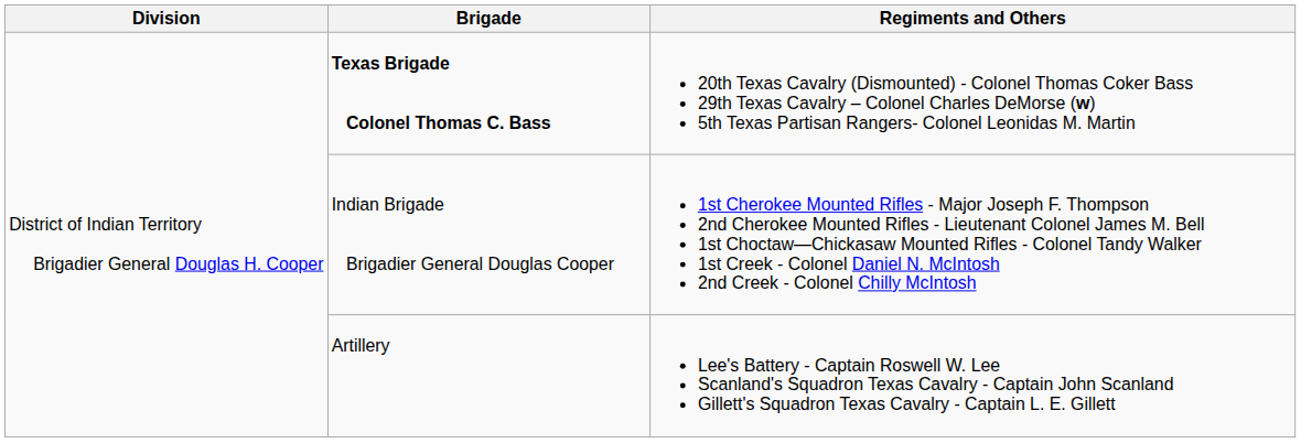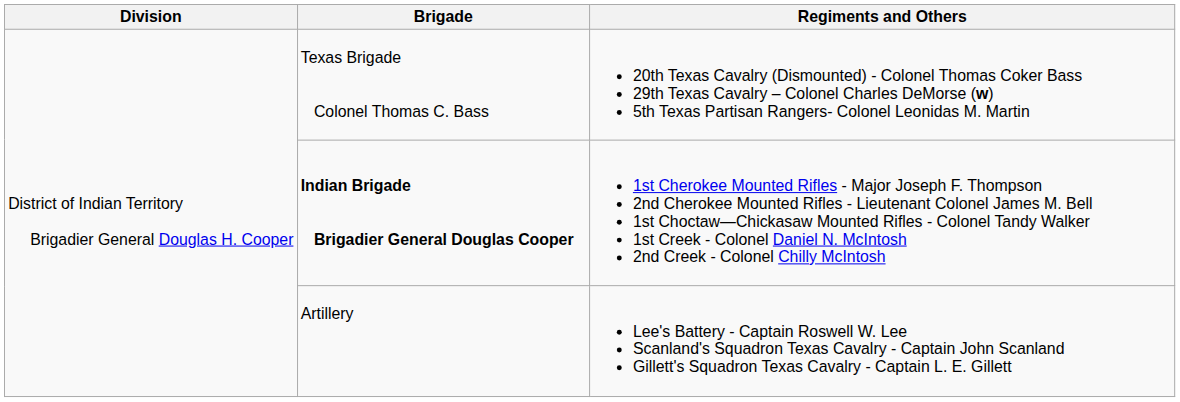Texas Brigade Colonel Thomas C. Bass | Brigade: bold -> normal
Indian Brigade Brigadier General Douglas Cooper | Brigade: normal -> bold
